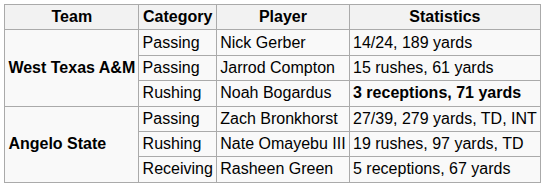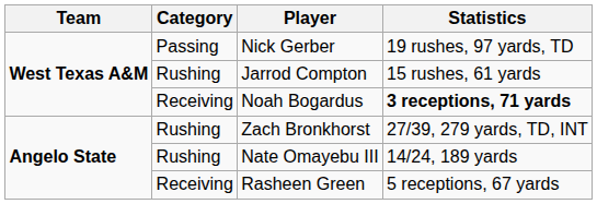Nick Gerber | Statistics: 14/24, 189 yards -> 19 rushes, 97 yards, TD
Jarrod Compton | Category: Passing -> Rushing
Noah Bogardus | Category: Rushing -> Receiving
Zach Bronkhorst | Category: Passing -> Rushing
Nate Omayebu III | Statistics: 19 rushes, 97 yards, TD -> 14/24, 189 yards
